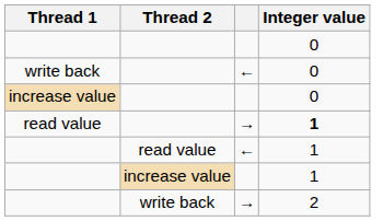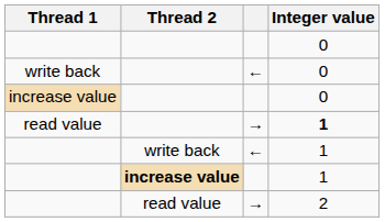row 6 | Thread 2: read value -> write back
row 7 | Thread 2: normal -> bold
row 8 | Thread 2: write back -> read value
